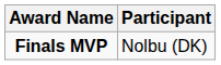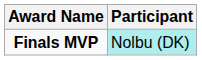Finals MVP | Participant: no background -> paleturquoise background
